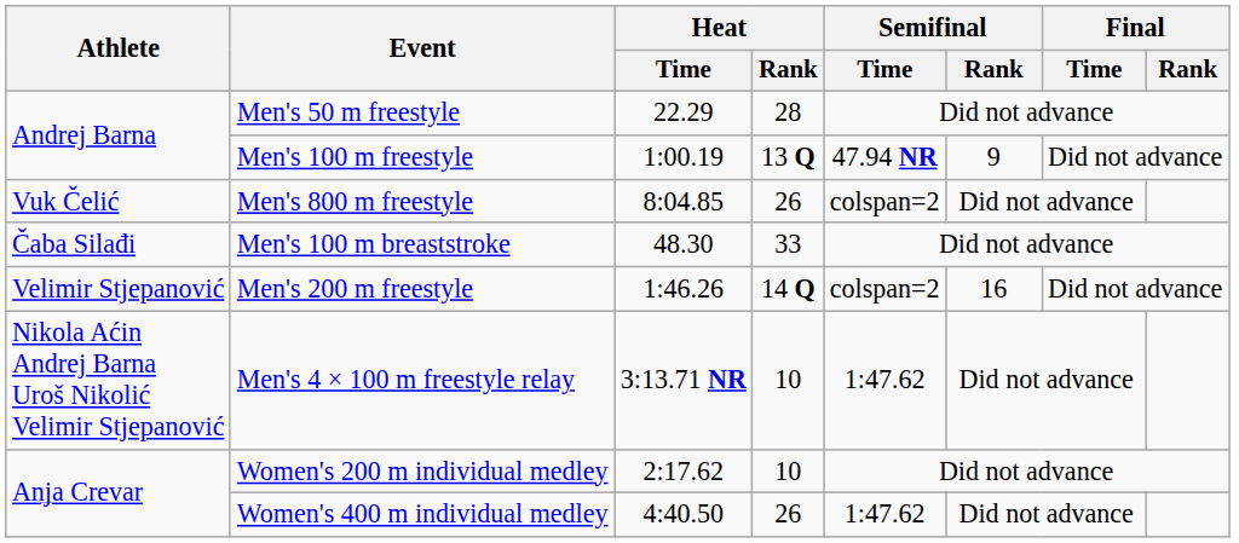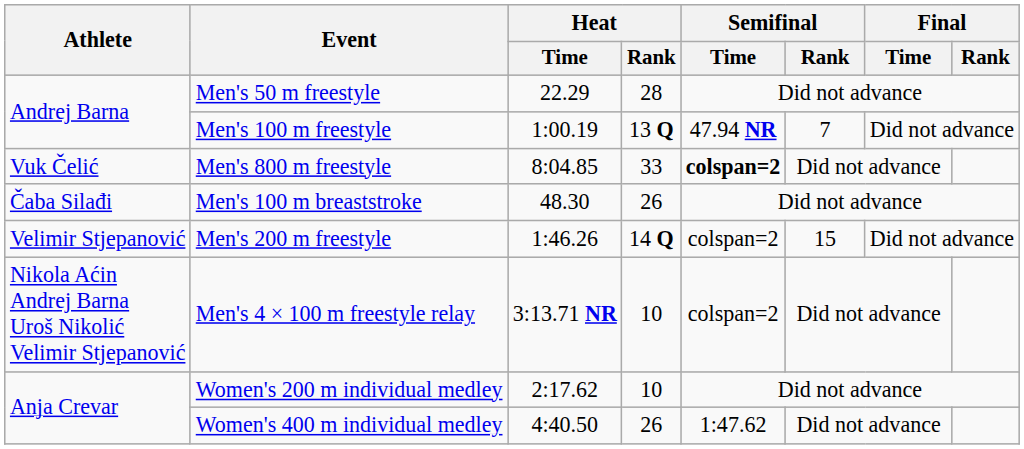Men's 100 m freestyle | Semifinal / Rank: 9 -> 7
Men's 800 m freestyle | Heat / Rank: 26 -> 33
Men's 800 m freestyle | Semifinal / Time: normal -> bold
Men's 100 m breaststroke | Heat / Rank: 33 -> 26
Men's 200 m freestyle | Semifinal / Rank: 16 -> 15
Men's 4 × 100 m freestyle relay | Semifinal / Time: 1:47.62 -> colspan=2
